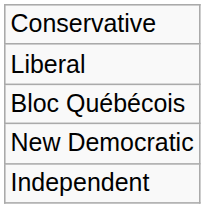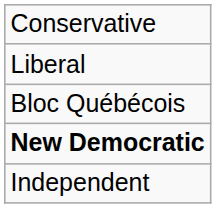row 4 | column 1: normal -> bold
